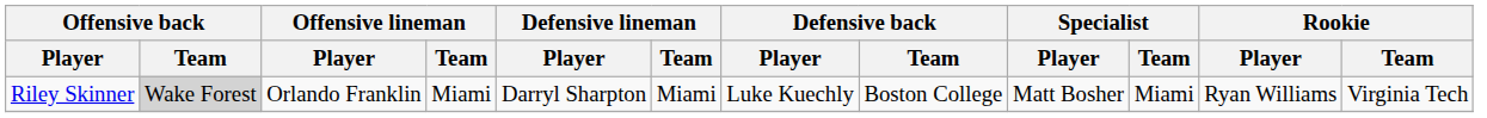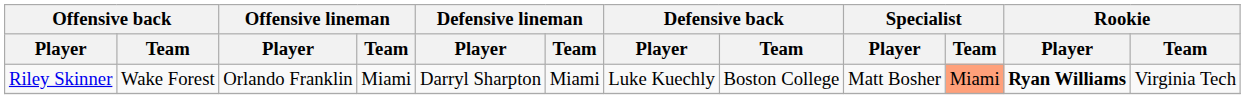Riley Skinner | Offensive back / Team: lightgrey background -> no background
Riley Skinner | Specialist / Team: no background -> lightsalmon background
Riley Skinner | Rookie / Player: normal -> bold
